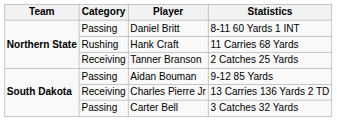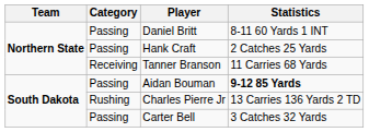Hank Craft | Category: Rushing -> Passing
Hank Craft | Statistics: 11 Carries 68 Yards -> 2 Catches 25 Yards
Tanner Branson | Statistics: 2 Catches 25 Yards -> 11 Carries 68 Yards
Aidan Bouman | Statistics: normal -> bold
Charles Pierre Jr | Category: Receiving -> Rushing
